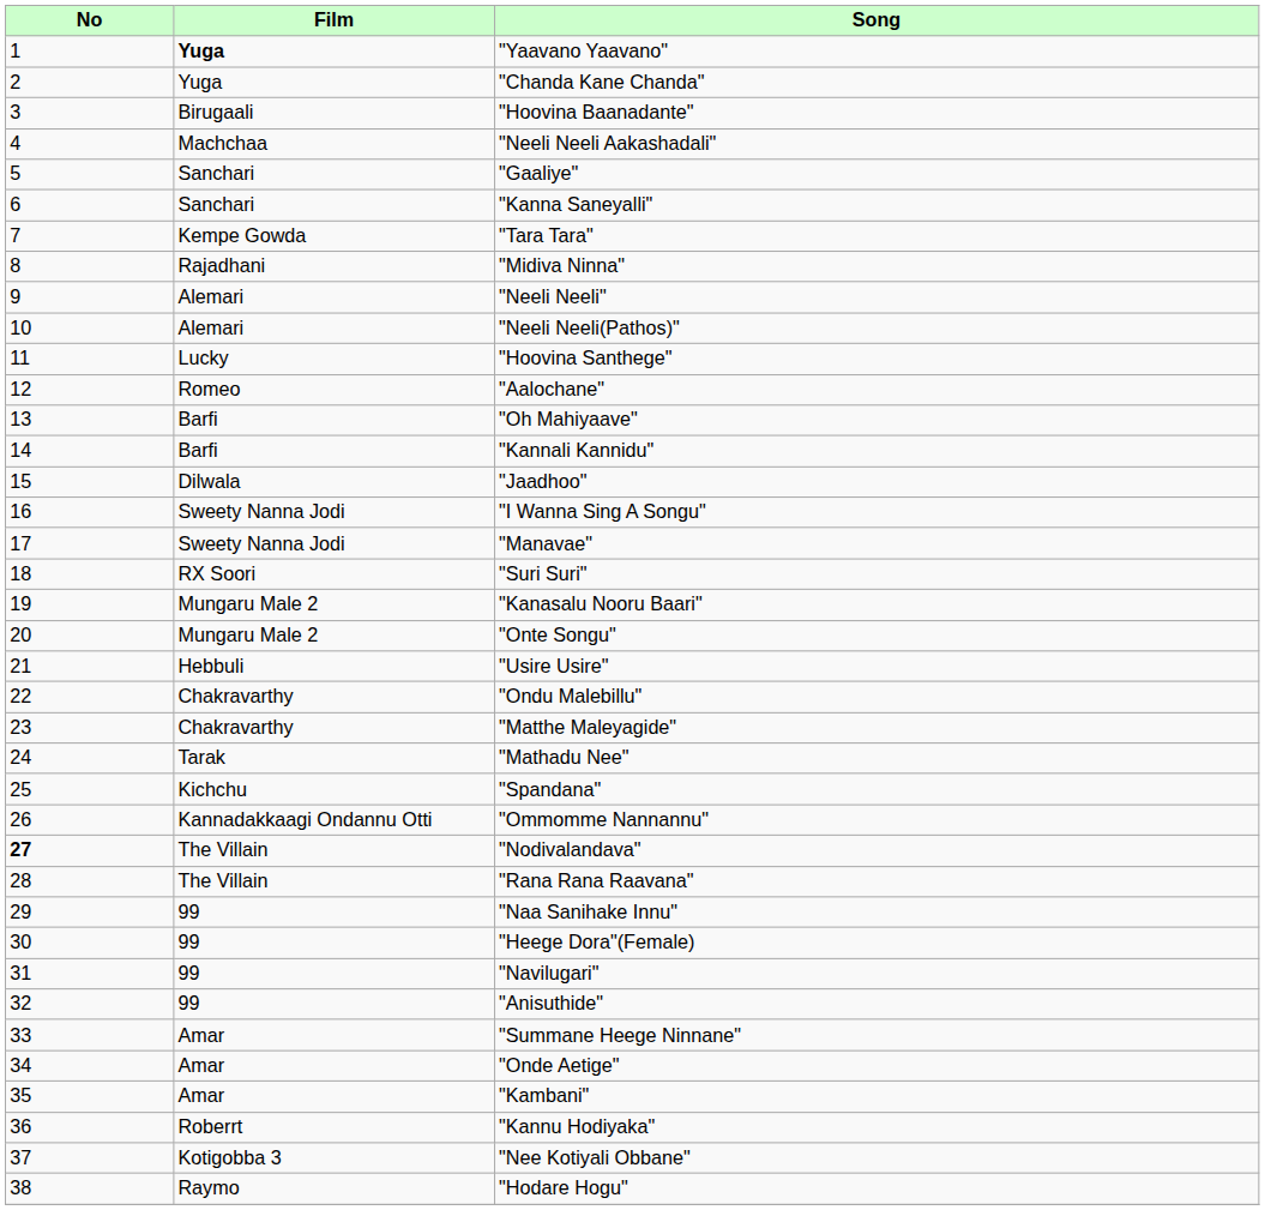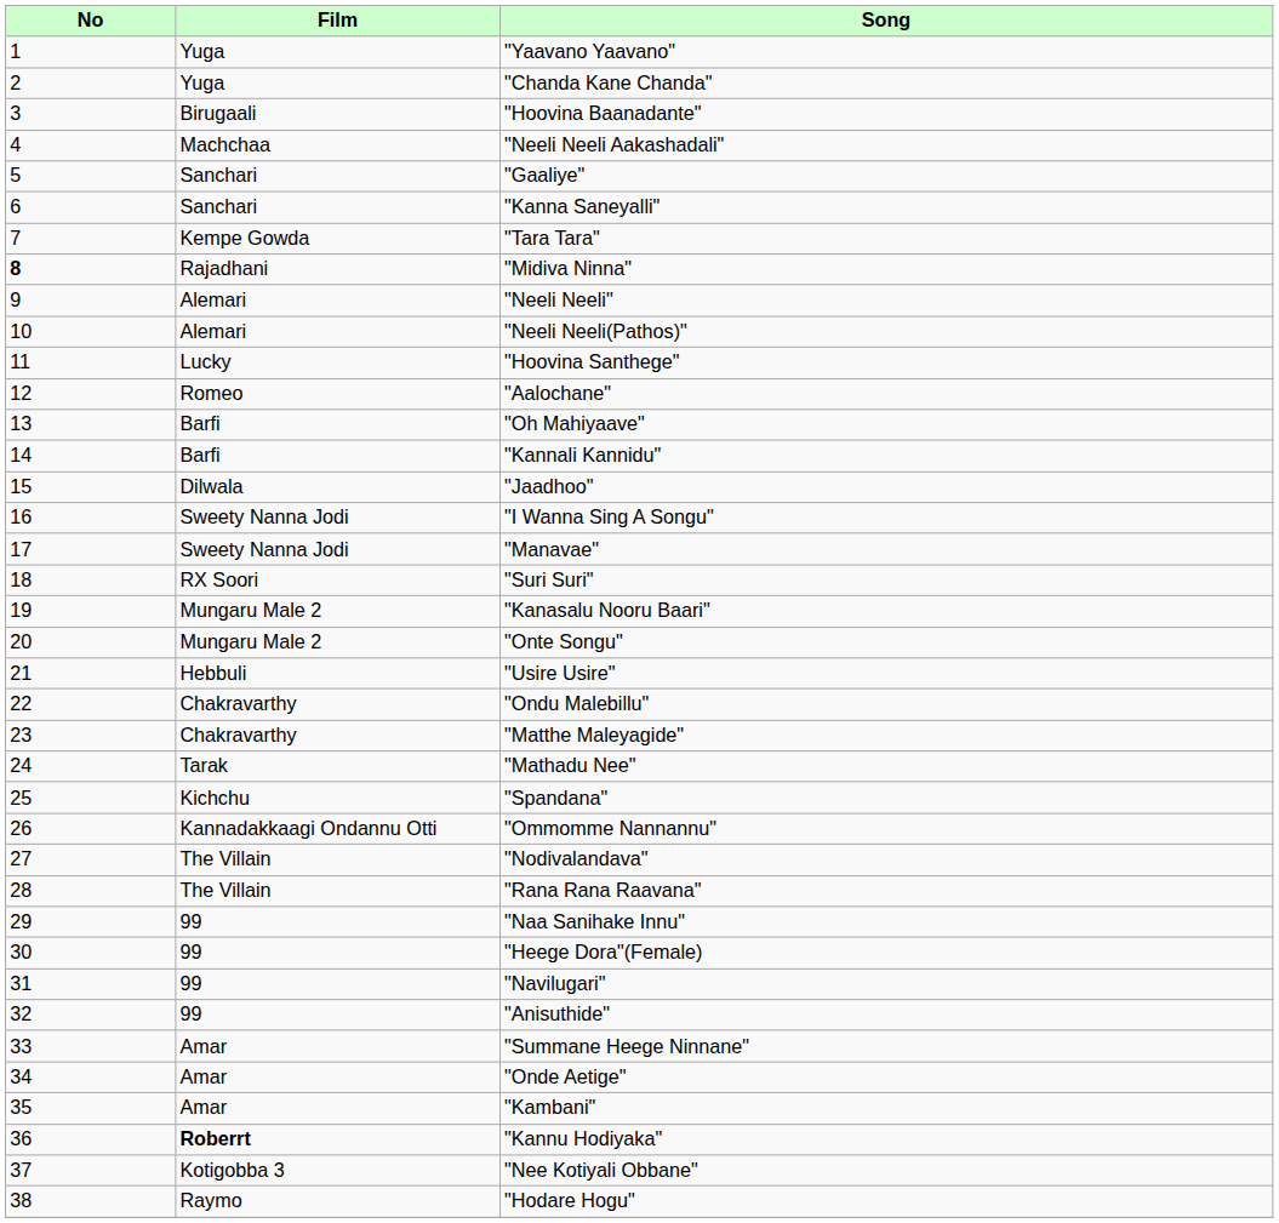"Yaavano Yaavano" | Film: bold -> normal
"Midiva Ninna" | No: normal -> bold
"Nodivalandava" | No: bold -> normal
"Kannu Hodiyaka" | Film: normal -> bold
